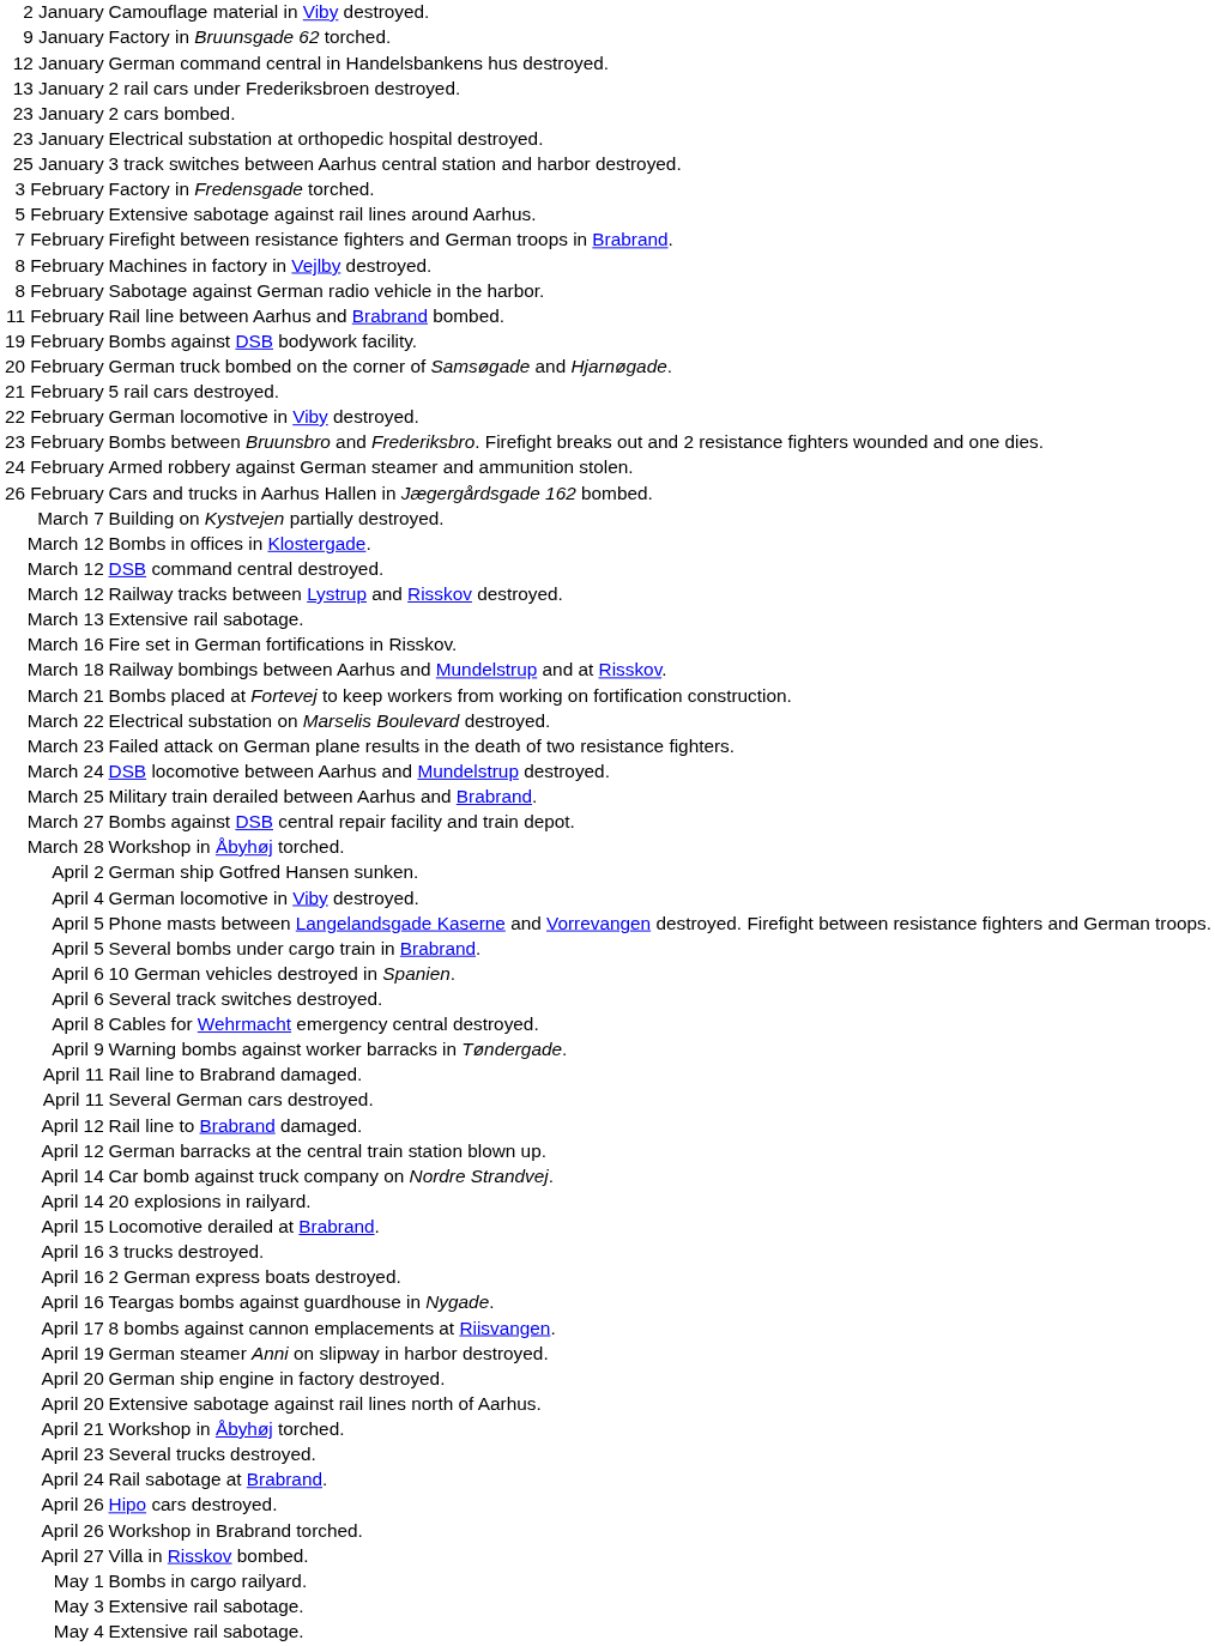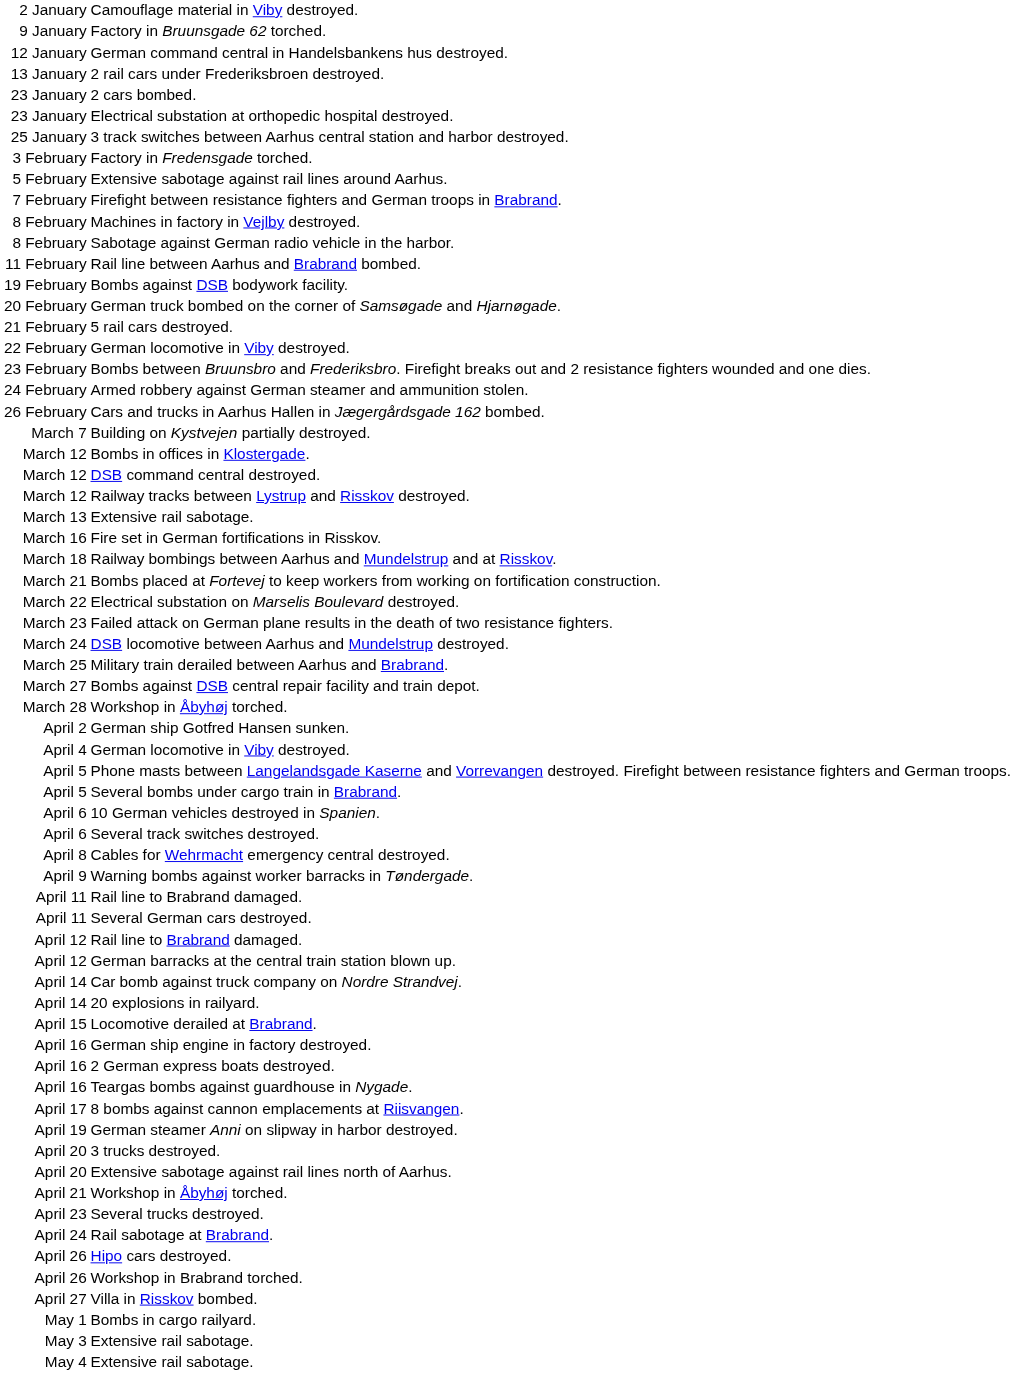row 50 | column 2: 3 trucks destroyed. -> German ship engine in factory destroyed.
row 55 | column 2: German ship engine in factory destroyed. -> 3 trucks destroyed.
